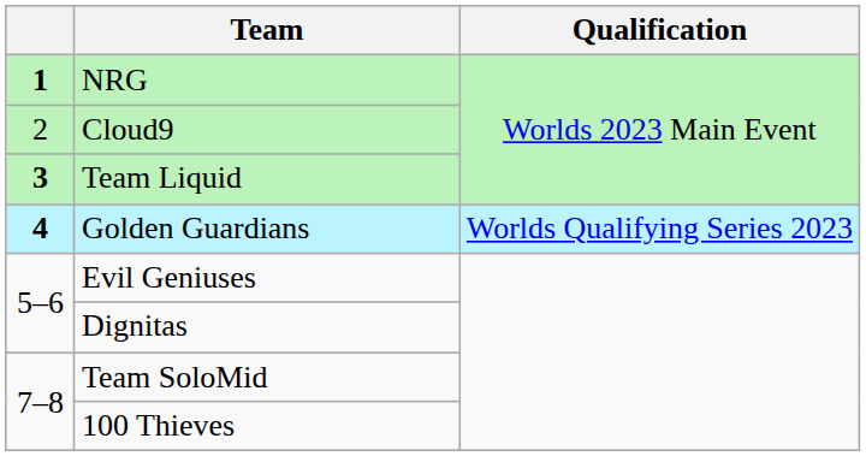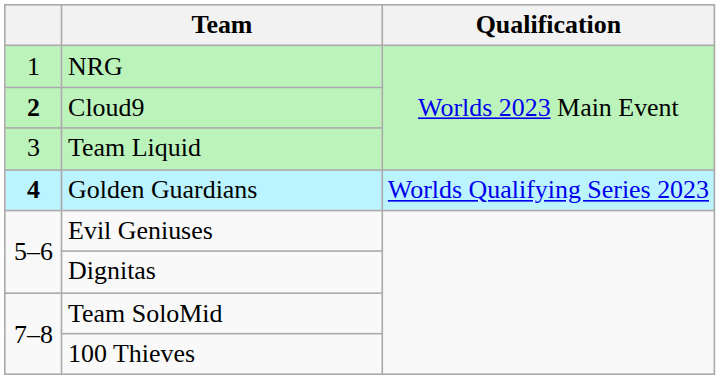NRG | column 1: bold -> normal
Cloud9 | column 1: normal -> bold
Team Liquid | column 1: bold -> normal
